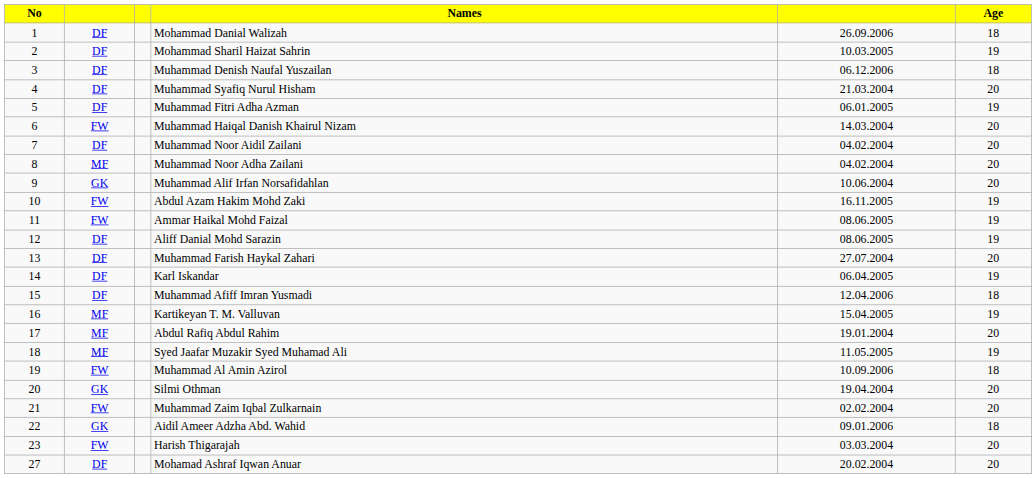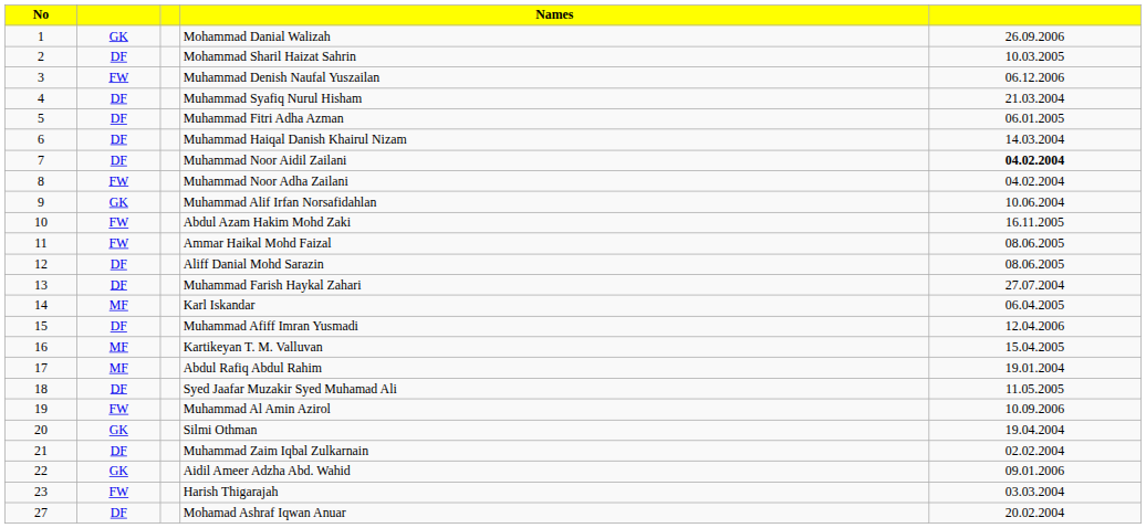- column: Age | 18 | 19 | 18 | 20 | 19 | 20 | 20 | 20 | 20 | 19 | 19 | 19 | 20 | 19 | 18 | 19 | 20 | 19 | 18 | 20 | 20 | 18 | 20 | 20
Mohammad Danial Walizah | column 2: DF -> GK
Muhammad Denish Naufal Yuszailan | column 2: DF -> FW
Muhammad Haiqal Danish Khairul Nizam | column 2: FW -> DF
Muhammad Noor Aidil Zailani | column 5: normal -> bold
Muhammad Noor Adha Zailani | column 2: MF -> FW
Karl Iskandar | column 2: DF -> MF
Syed Jaafar Muzakir Syed Muhamad Ali | column 2: MF -> DF
Muhammad Zaim Iqbal Zulkarnain | column 2: FW -> DF
